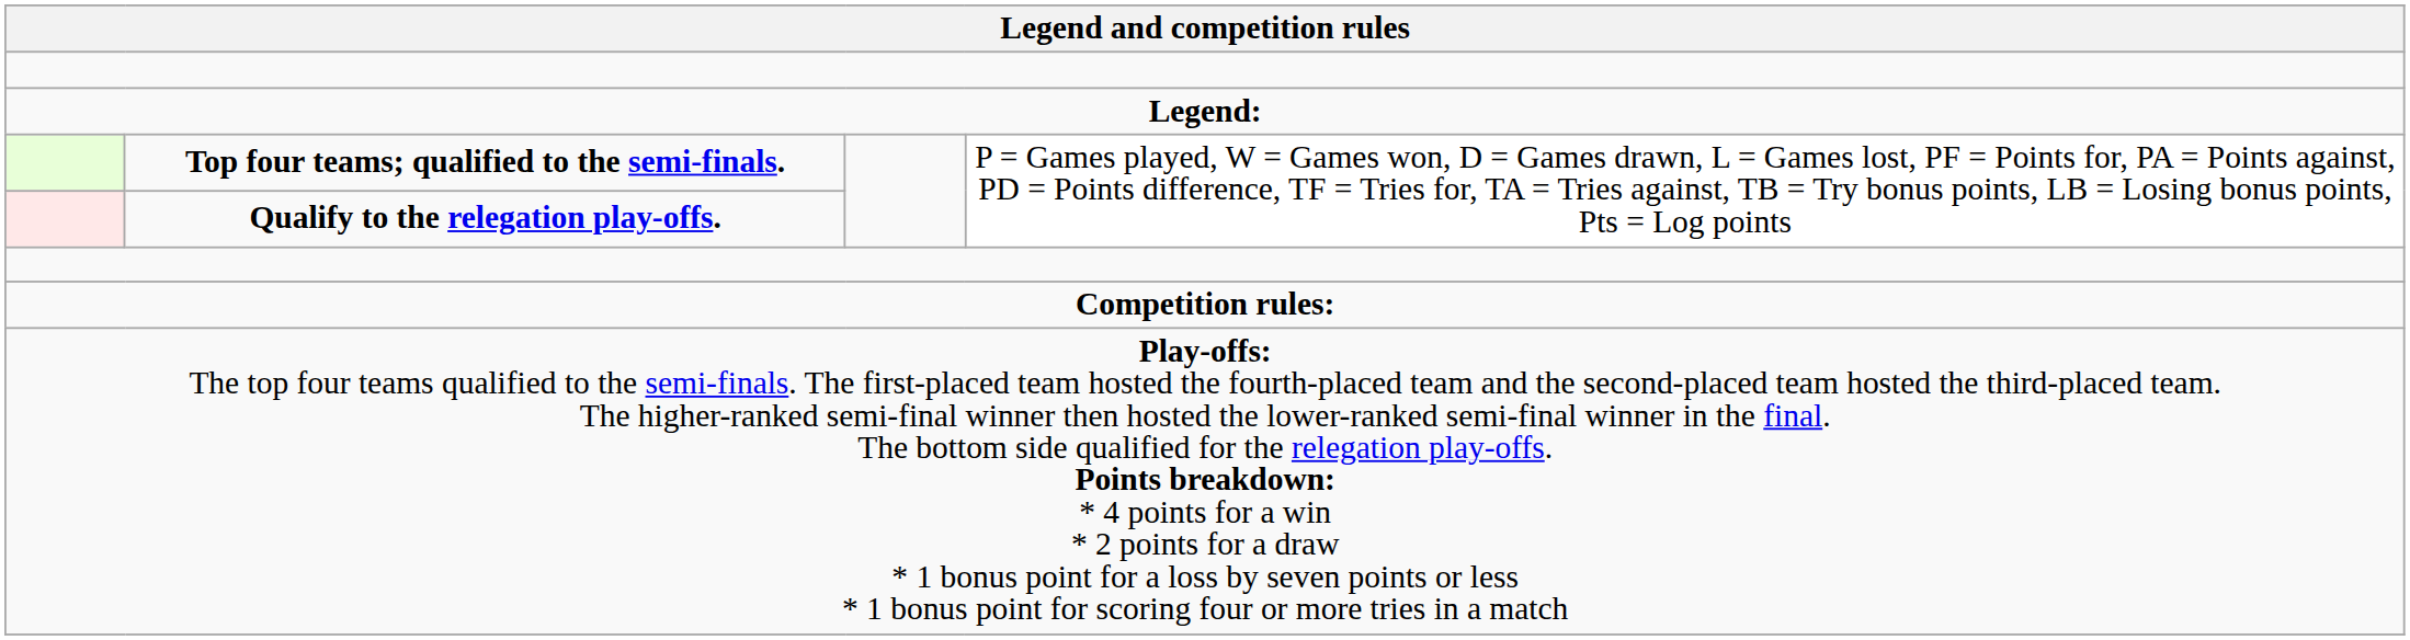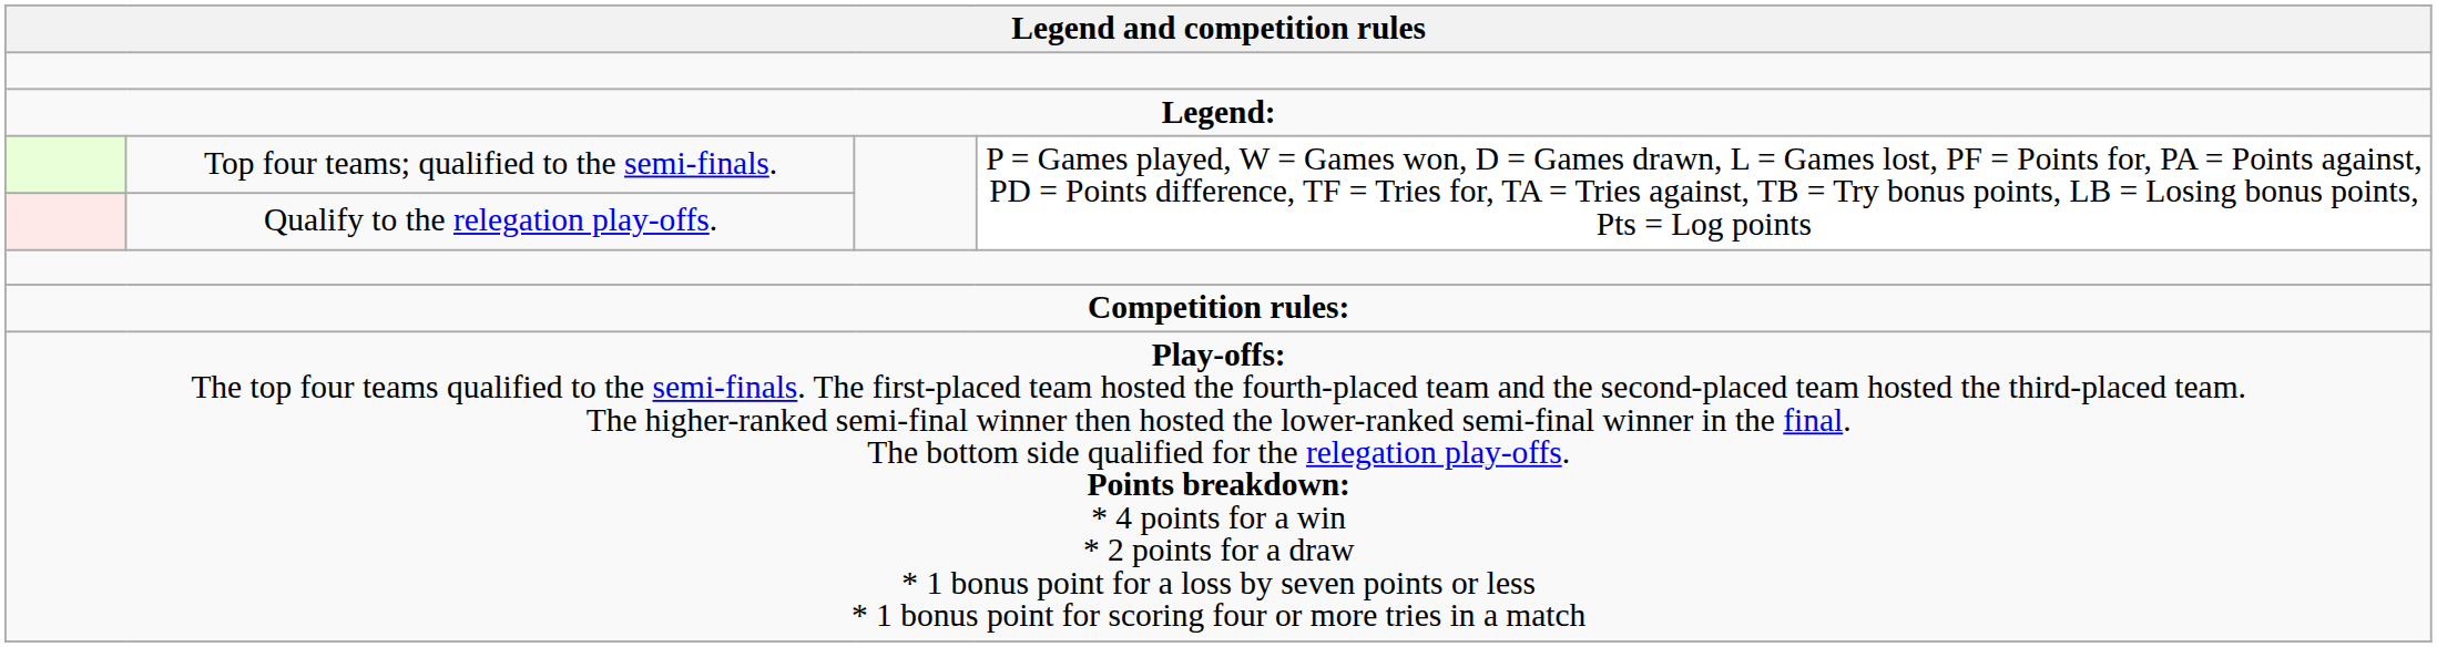Top four teams; qualified to the semi-finals. | column 2: bold -> normal
Qualify to the relegation play-offs. | column 2: bold -> normal
